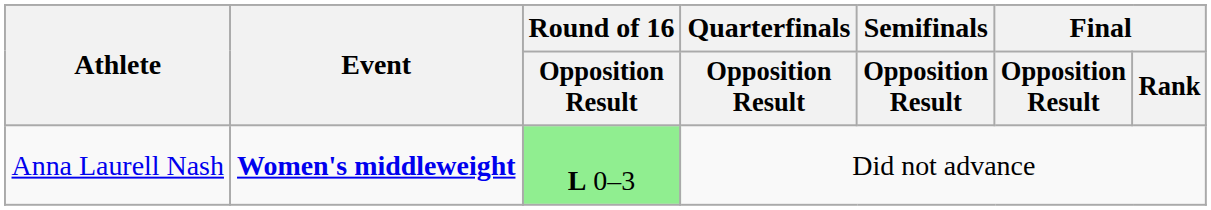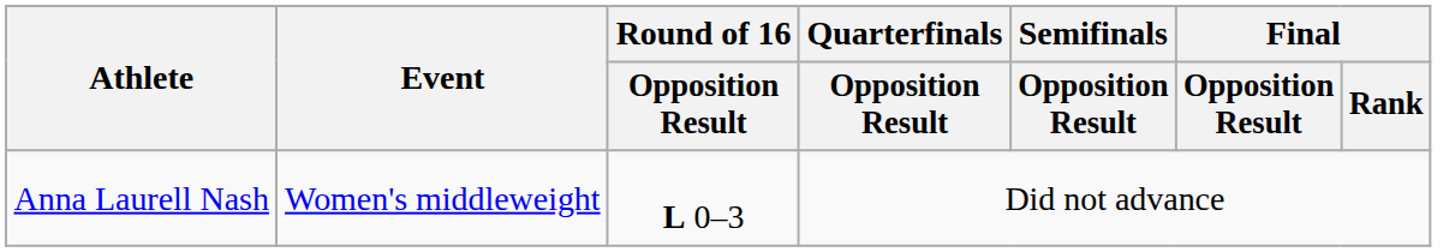Anna Laurell Nash | Event: bold -> normal
Anna Laurell Nash | Round of 16 / Opposition Result: lightgreen background -> no background
